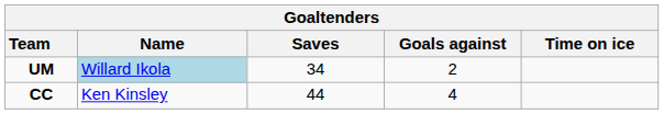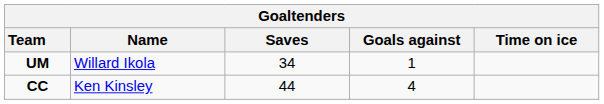UM | Name: lightblue background -> no background
UM | Goals against: 2 -> 1
